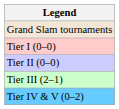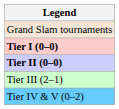Tier I (0–0) | Legend: normal -> bold
Tier II (0–0) | Legend: normal -> bold
